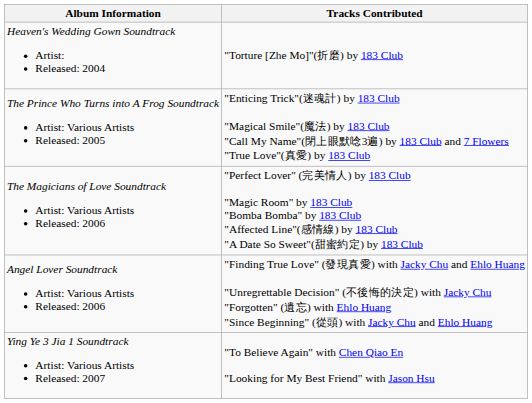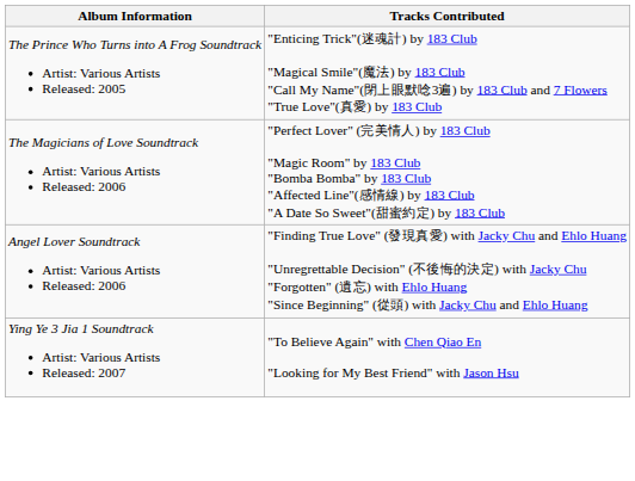- row: Heaven's Wedding Gown Soundtrack Artist: Released: 2004 | "Torture [Zhe Mo]"(折磨) by 183 Club
